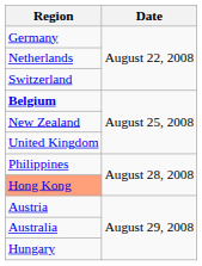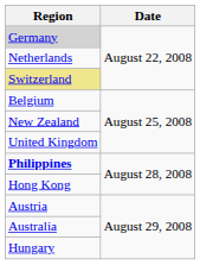Germany | Region: no background -> lightgrey background
Switzerland | Region: no background -> khaki background
Belgium | Region: bold -> normal
Philippines | Region: normal -> bold
Hong Kong | Region: lightsalmon background -> no background
